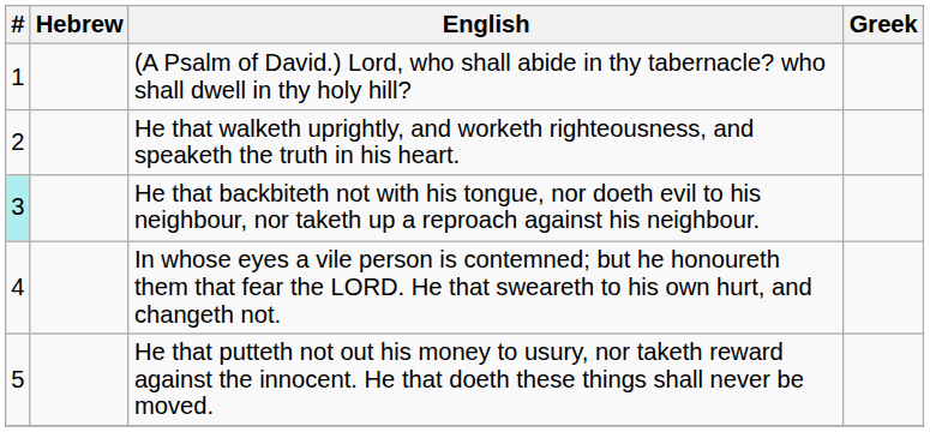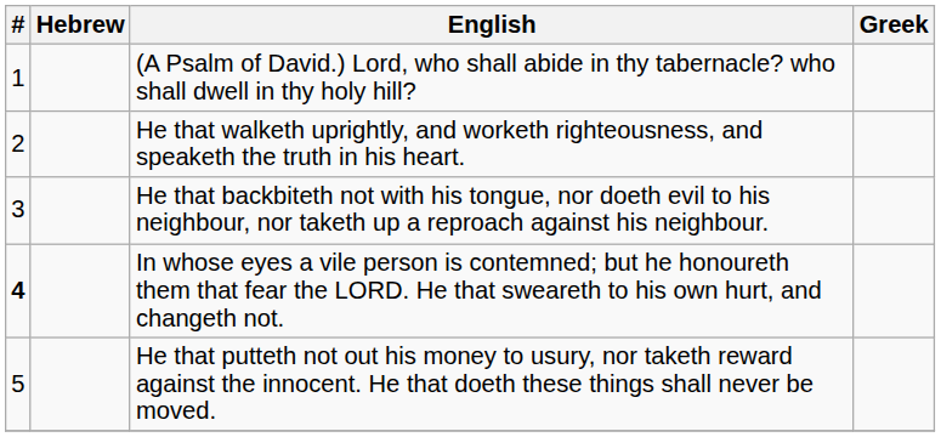row 4 | #: paleturquoise background -> no background
row 5 | #: normal -> bold
